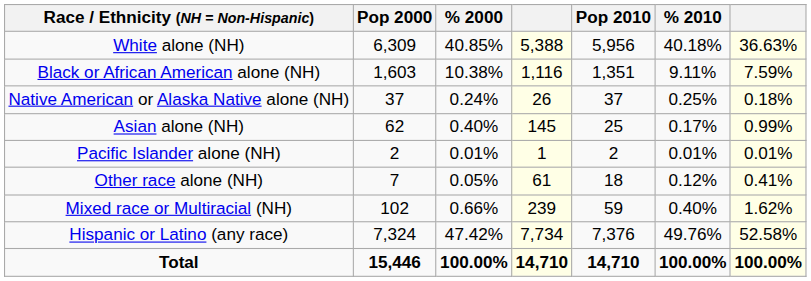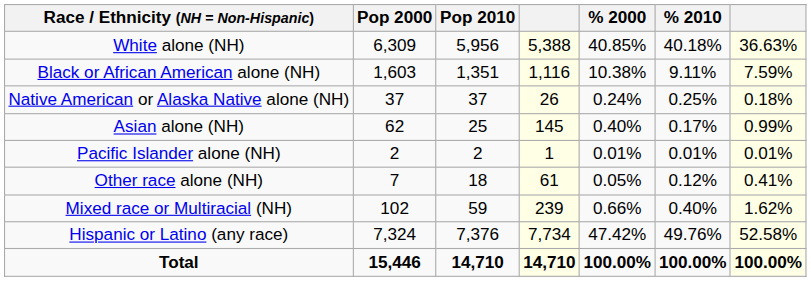columns swapped: Pop 2010 <-> % 2000
